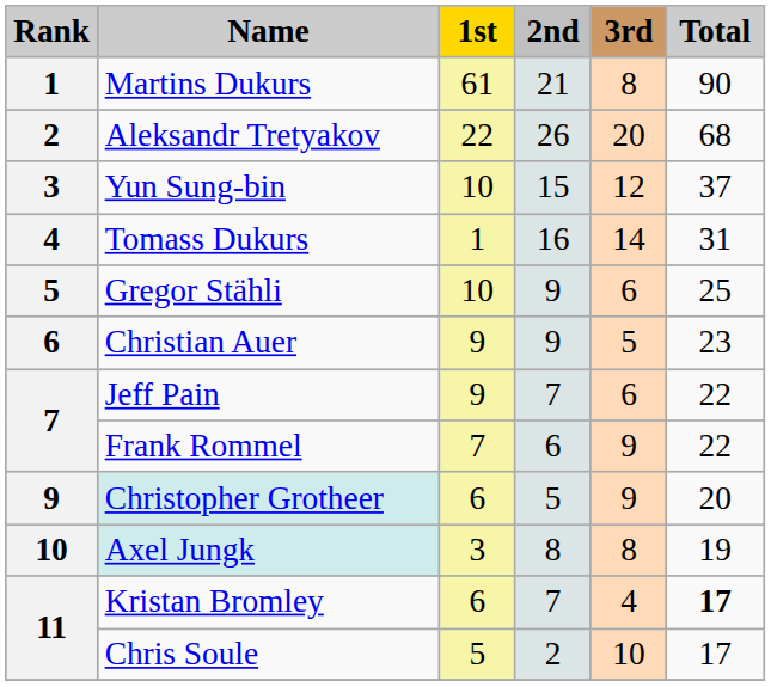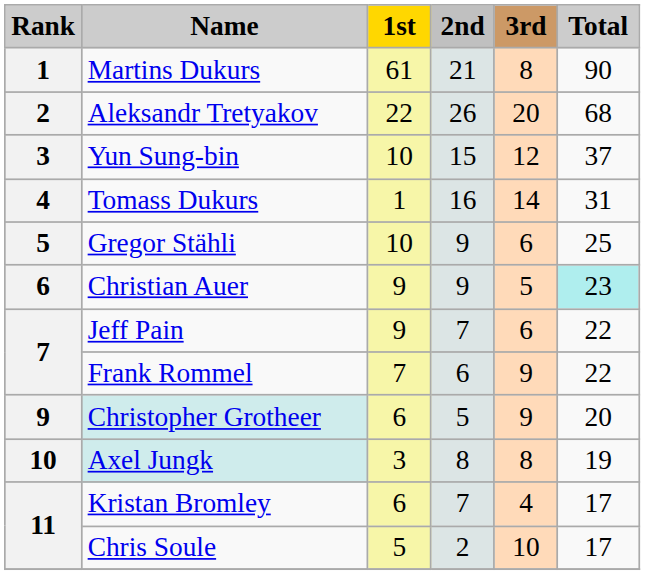Christian Auer | Total: no background -> paleturquoise background
Kristan Bromley | Total: bold -> normal
